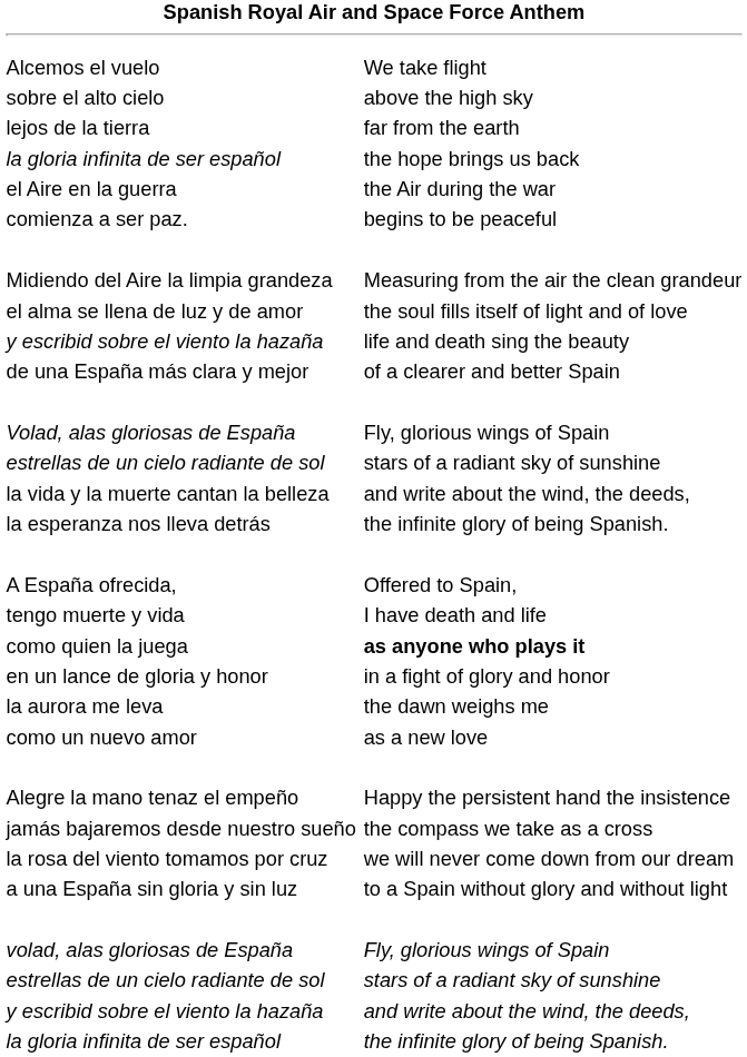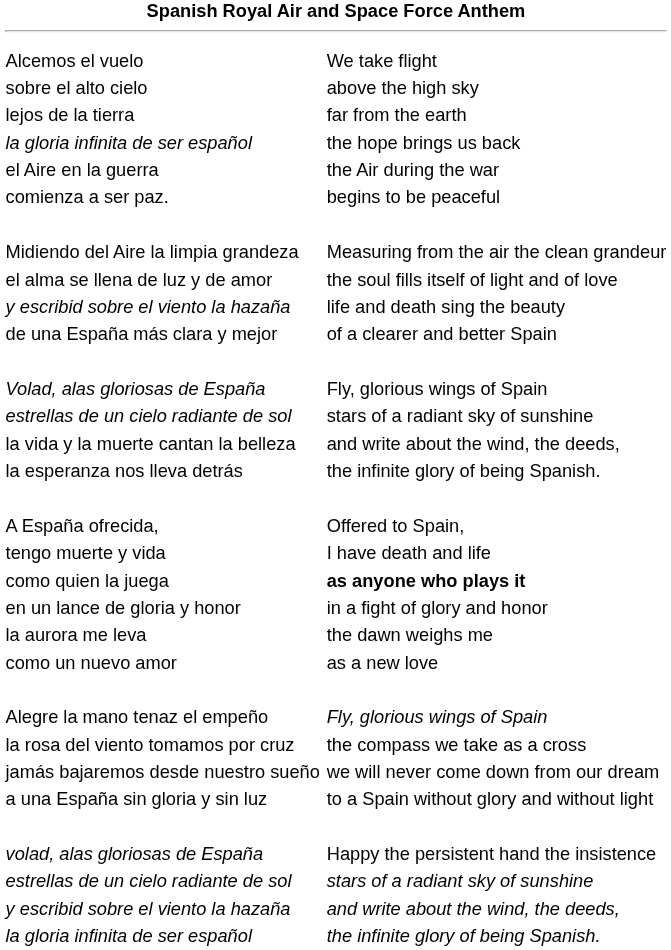row 22 | column 2: Happy the persistent hand the insistence -> Fly, glorious wings of Spain
row 23 | column 1: jamás bajaremos desde nuestro sueño -> la rosa del viento tomamos por cruz
row 24 | column 1: la rosa del viento tomamos por cruz -> jamás bajaremos desde nuestro sueño
row 26 | column 2: Fly, glorious wings of Spain -> Happy the persistent hand the insistence
